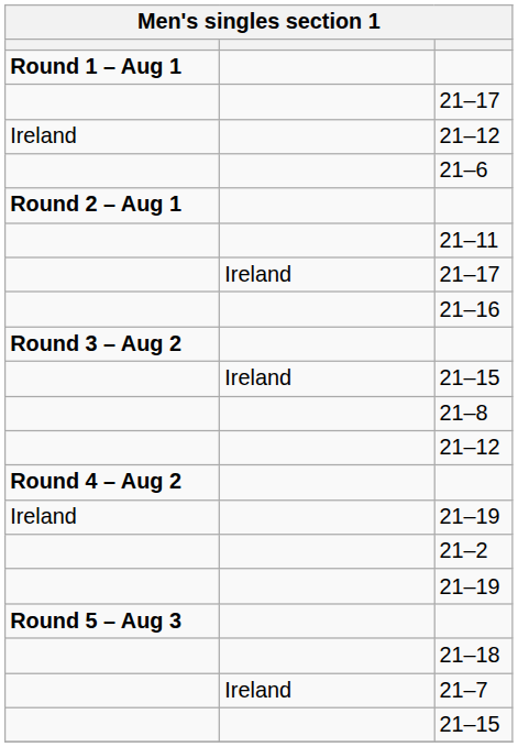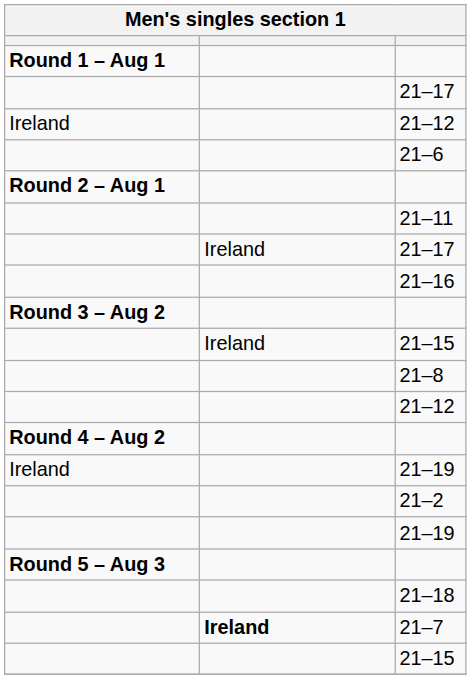21–7 | column 2: normal -> bold
